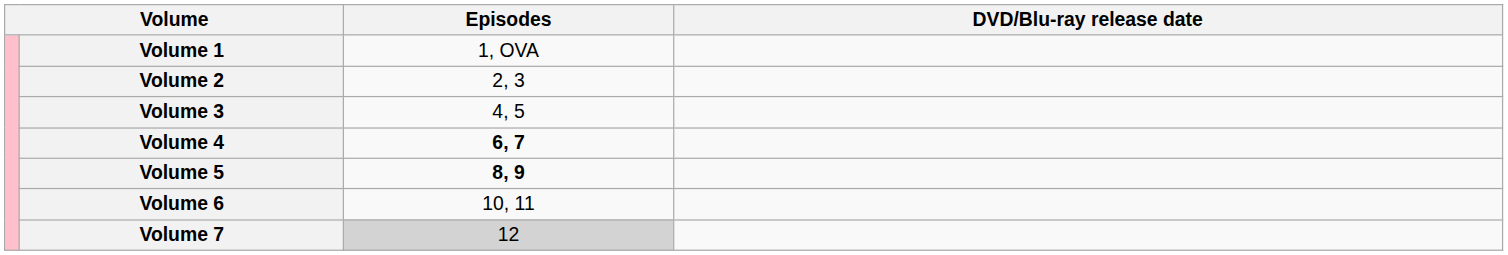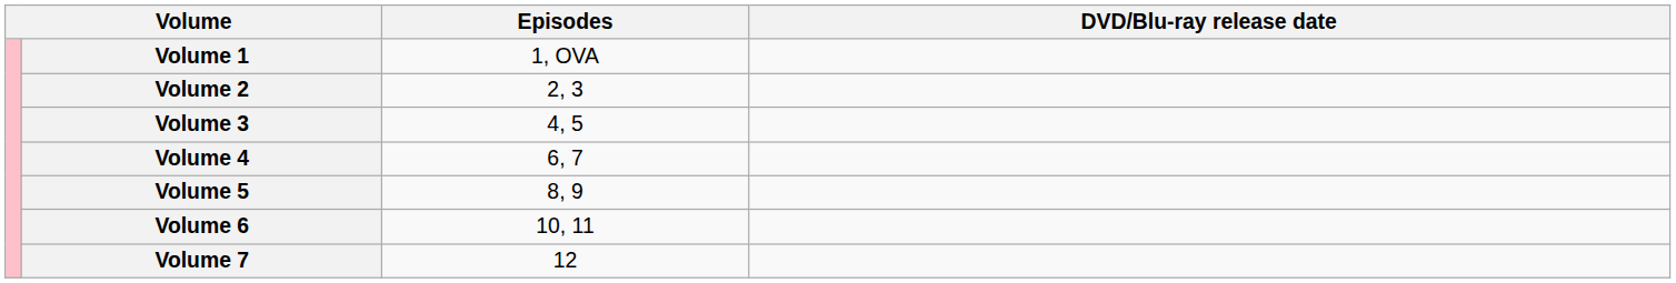Volume 4 | Episodes: bold -> normal
Volume 5 | Episodes: bold -> normal
Volume 7 | Episodes: lightgrey background -> no background
